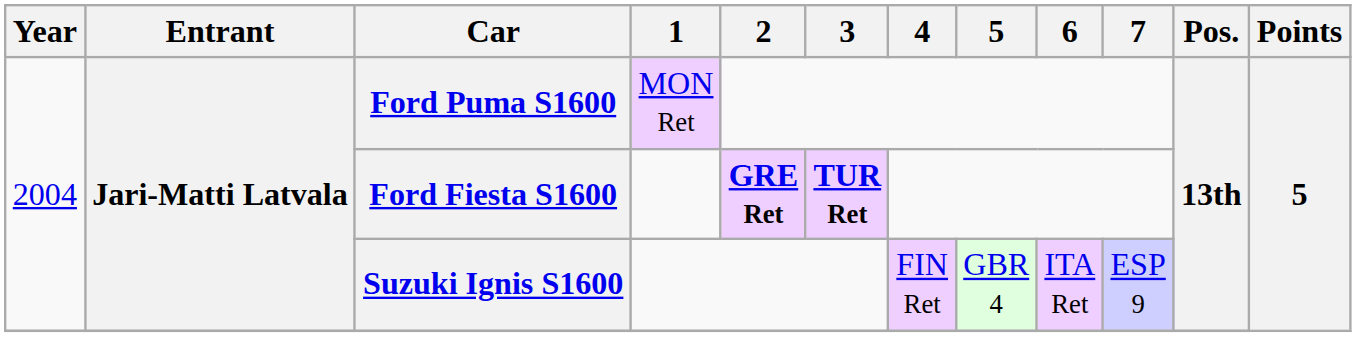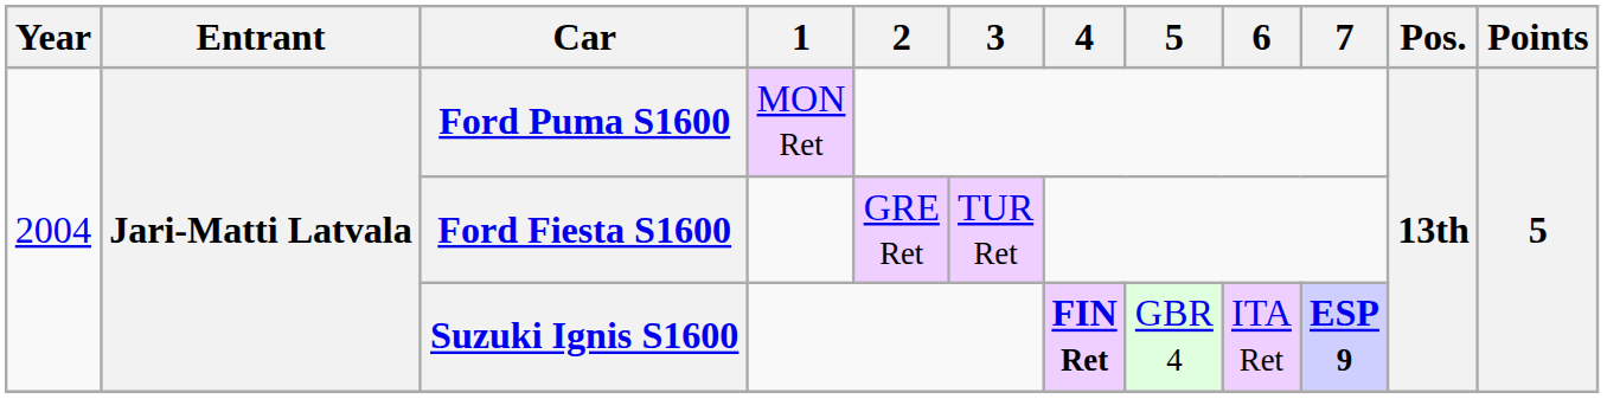Ford Fiesta S1600 | 2: bold -> normal
Ford Fiesta S1600 | 3: bold -> normal
Suzuki Ignis S1600 | 4: normal -> bold
Suzuki Ignis S1600 | 7: normal -> bold
